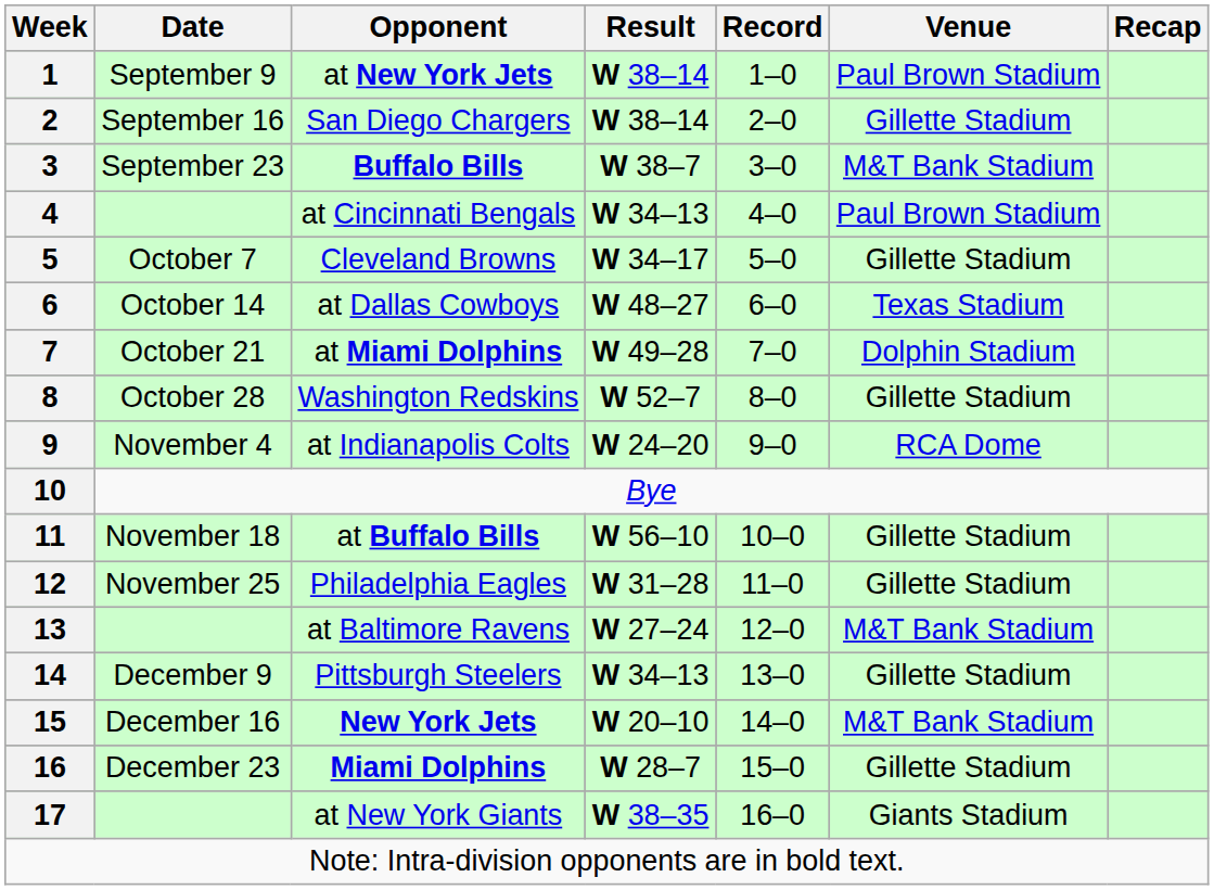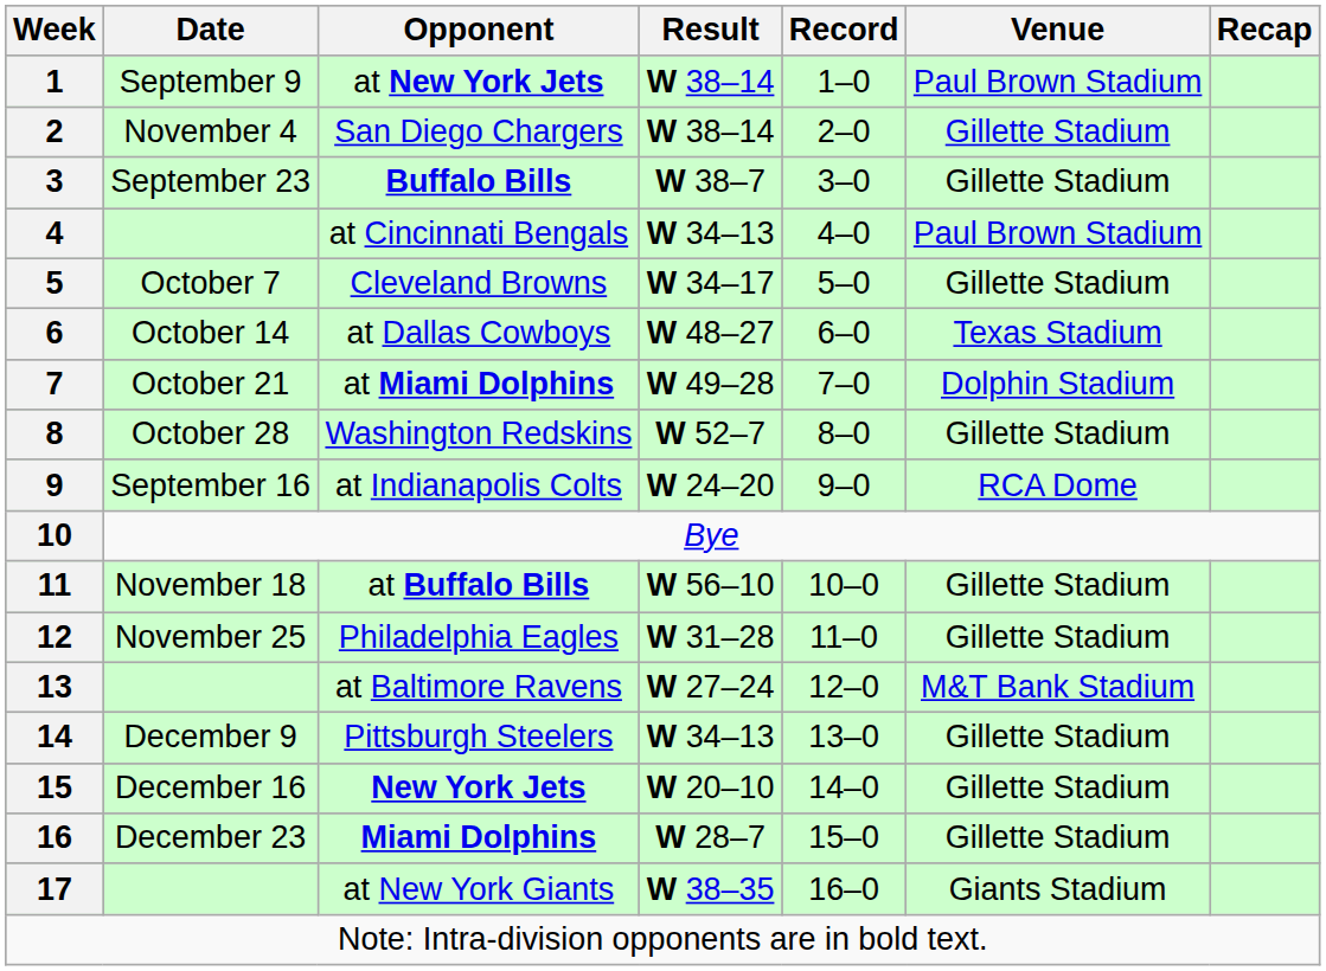2 | Date: September 16 -> November 4
3 | Venue: M&T Bank Stadium -> Gillette Stadium
9 | Date: November 4 -> September 16
15 | Venue: M&T Bank Stadium -> Gillette Stadium
